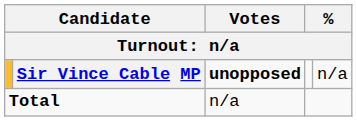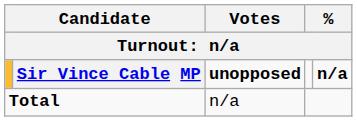row 3 | column 5: normal -> bold
